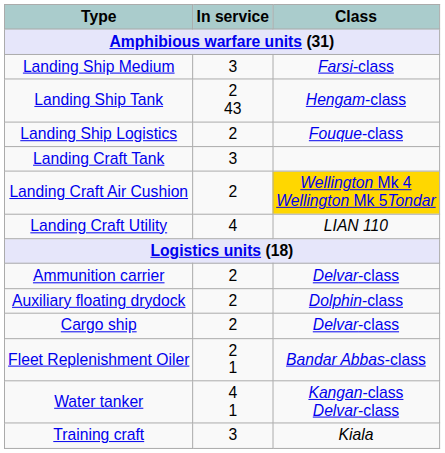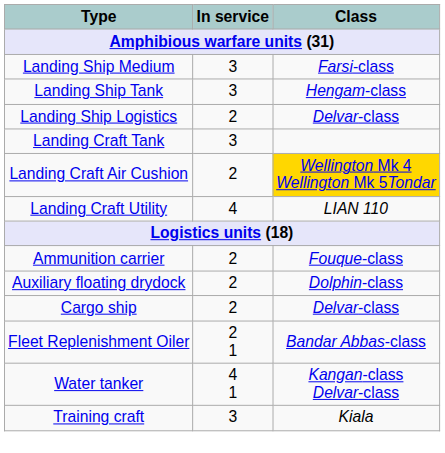Landing Ship Tank | In service: 2 43 -> 3
Landing Ship Logistics | Class: Fouque-class -> Delvar-class
Ammunition carrier | Class: Delvar-class -> Fouque-class
